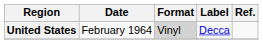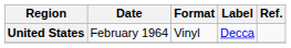United States | Format: lightgrey background -> no background
